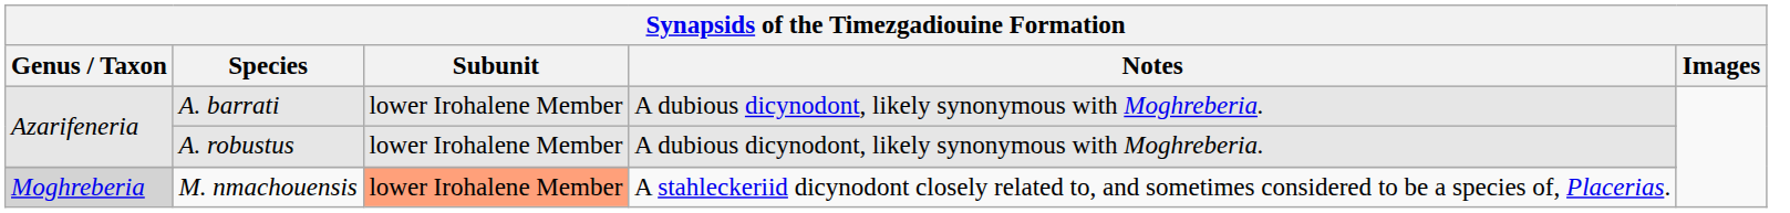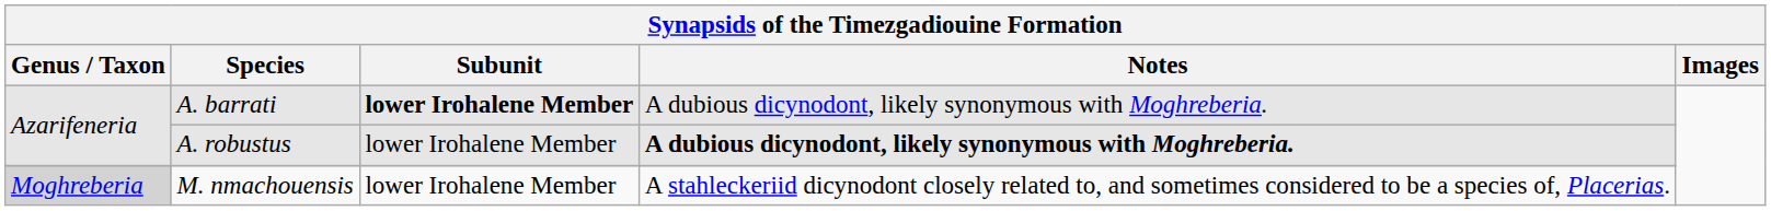A. barrati | Subunit: normal -> bold
A. robustus | Notes: normal -> bold
M. nmachouensis | Subunit: lightsalmon background -> no background
